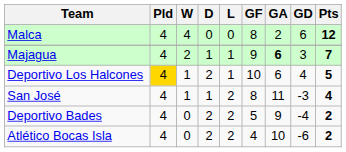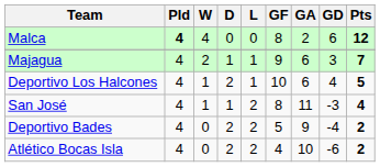Malca | Pld: normal -> bold
Majagua | GA: bold -> normal
Deportivo Los Halcones | Pld: gold background -> no background
